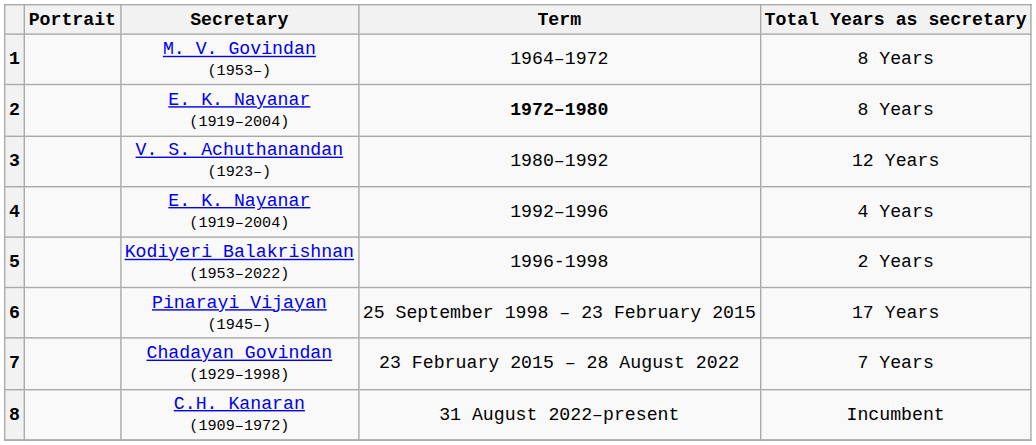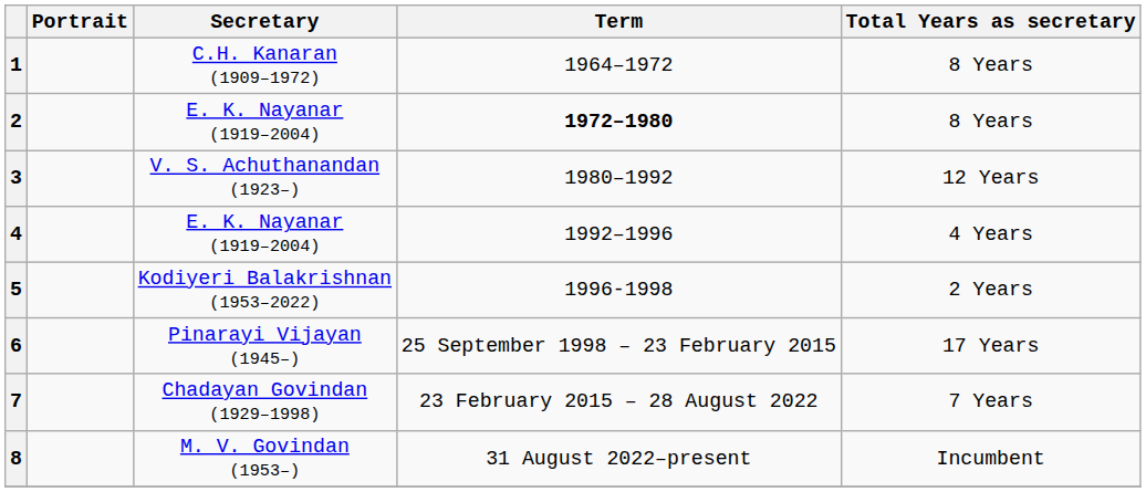1 | Secretary: M. V. Govindan (1953–) -> C.H. Kanaran (1909–1972)
8 | Secretary: C.H. Kanaran (1909–1972) -> M. V. Govindan (1953–)
